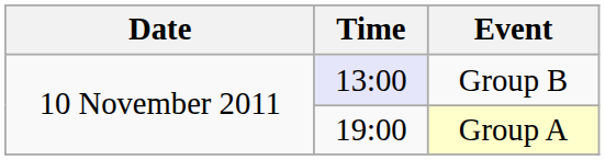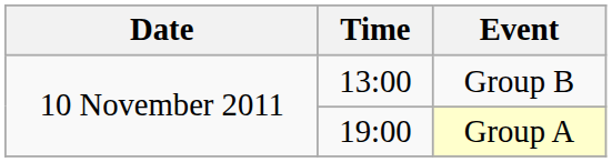Group B | Time: lavender background -> no background
